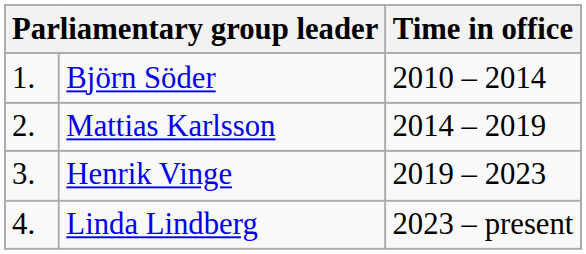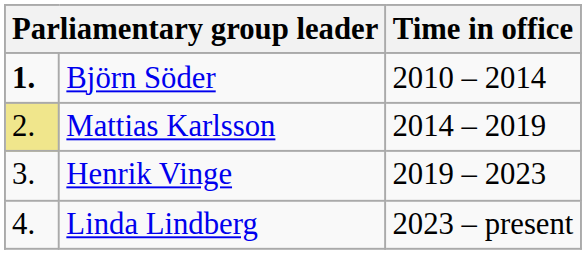Björn Söder | column 1: normal -> bold
Mattias Karlsson | column 1: no background -> khaki background
